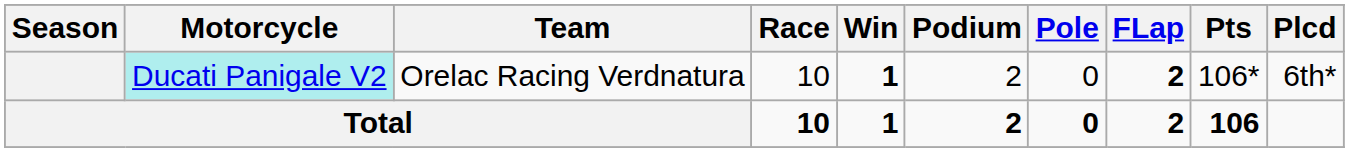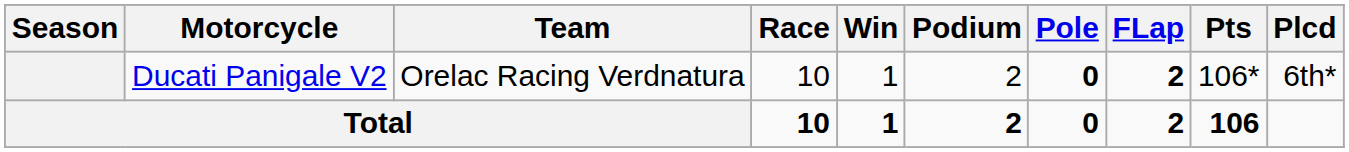row 2 | Motorcycle: paleturquoise background -> no background
row 2 | Win: bold -> normal
row 2 | Pole: normal -> bold
